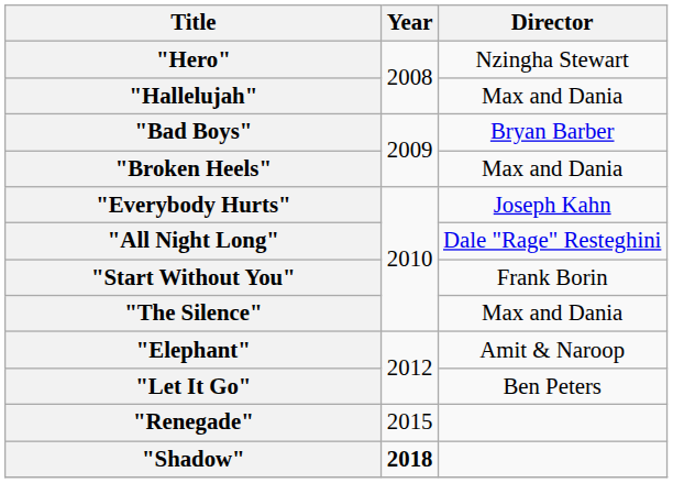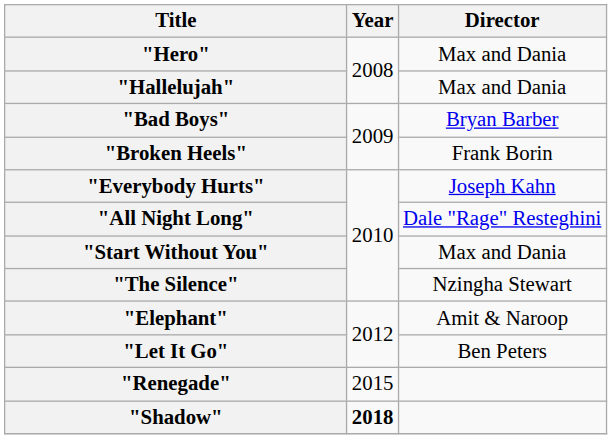"Hero" | Director: Nzingha Stewart -> Max and Dania
"Broken Heels" | Director: Max and Dania -> Frank Borin
"Start Without You" | Director: Frank Borin -> Max and Dania
"The Silence" | Director: Max and Dania -> Nzingha Stewart
